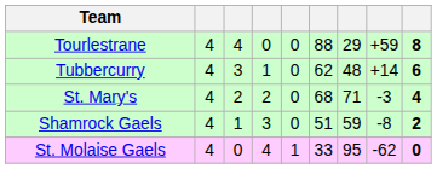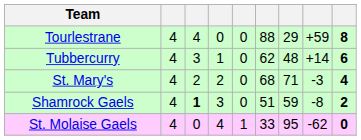Shamrock Gaels | column 3: normal -> bold
